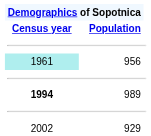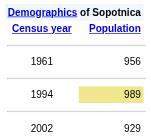1961 | Demographics of Sopotnica / Census year: paleturquoise background -> no background
1994 | Demographics of Sopotnica / Census year: bold -> normal
1994 | Demographics of Sopotnica / Population: no background -> khaki background
